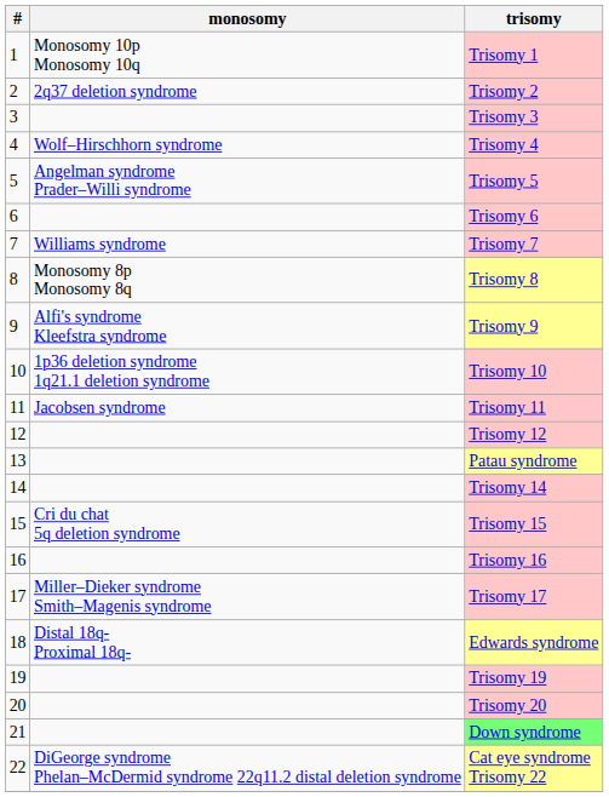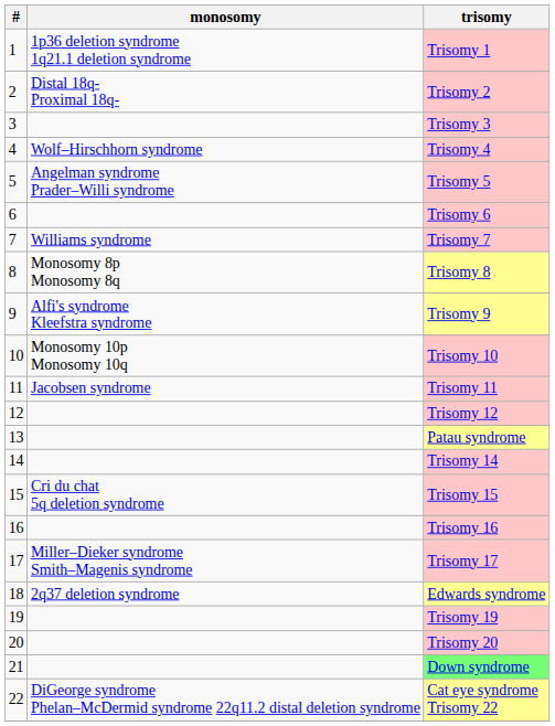Trisomy 1 | monosomy: Monosomy 10p Monosomy 10q -> 1p36 deletion syndrome 1q21.1 deletion syndrome
Trisomy 2 | monosomy: 2q37 deletion syndrome -> Distal 18q- Proximal 18q-
Trisomy 10 | monosomy: 1p36 deletion syndrome 1q21.1 deletion syndrome -> Monosomy 10p Monosomy 10q
Edwards syndrome | monosomy: Distal 18q- Proximal 18q- -> 2q37 deletion syndrome
